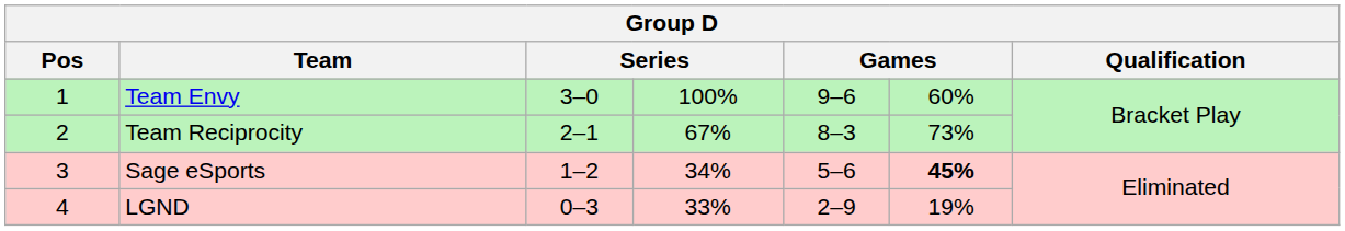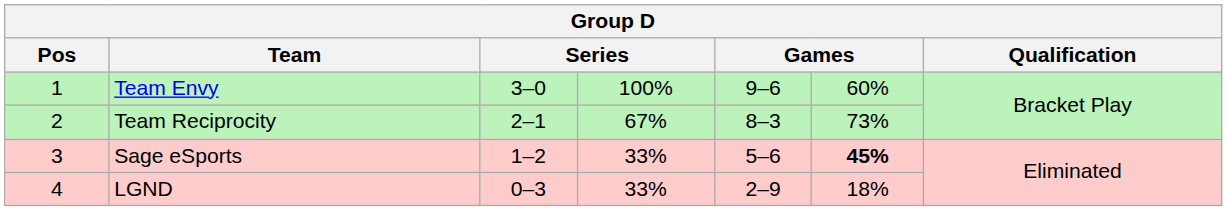Sage eSports | column 4: 34% -> 33%
LGND | column 6: 19% -> 18%
